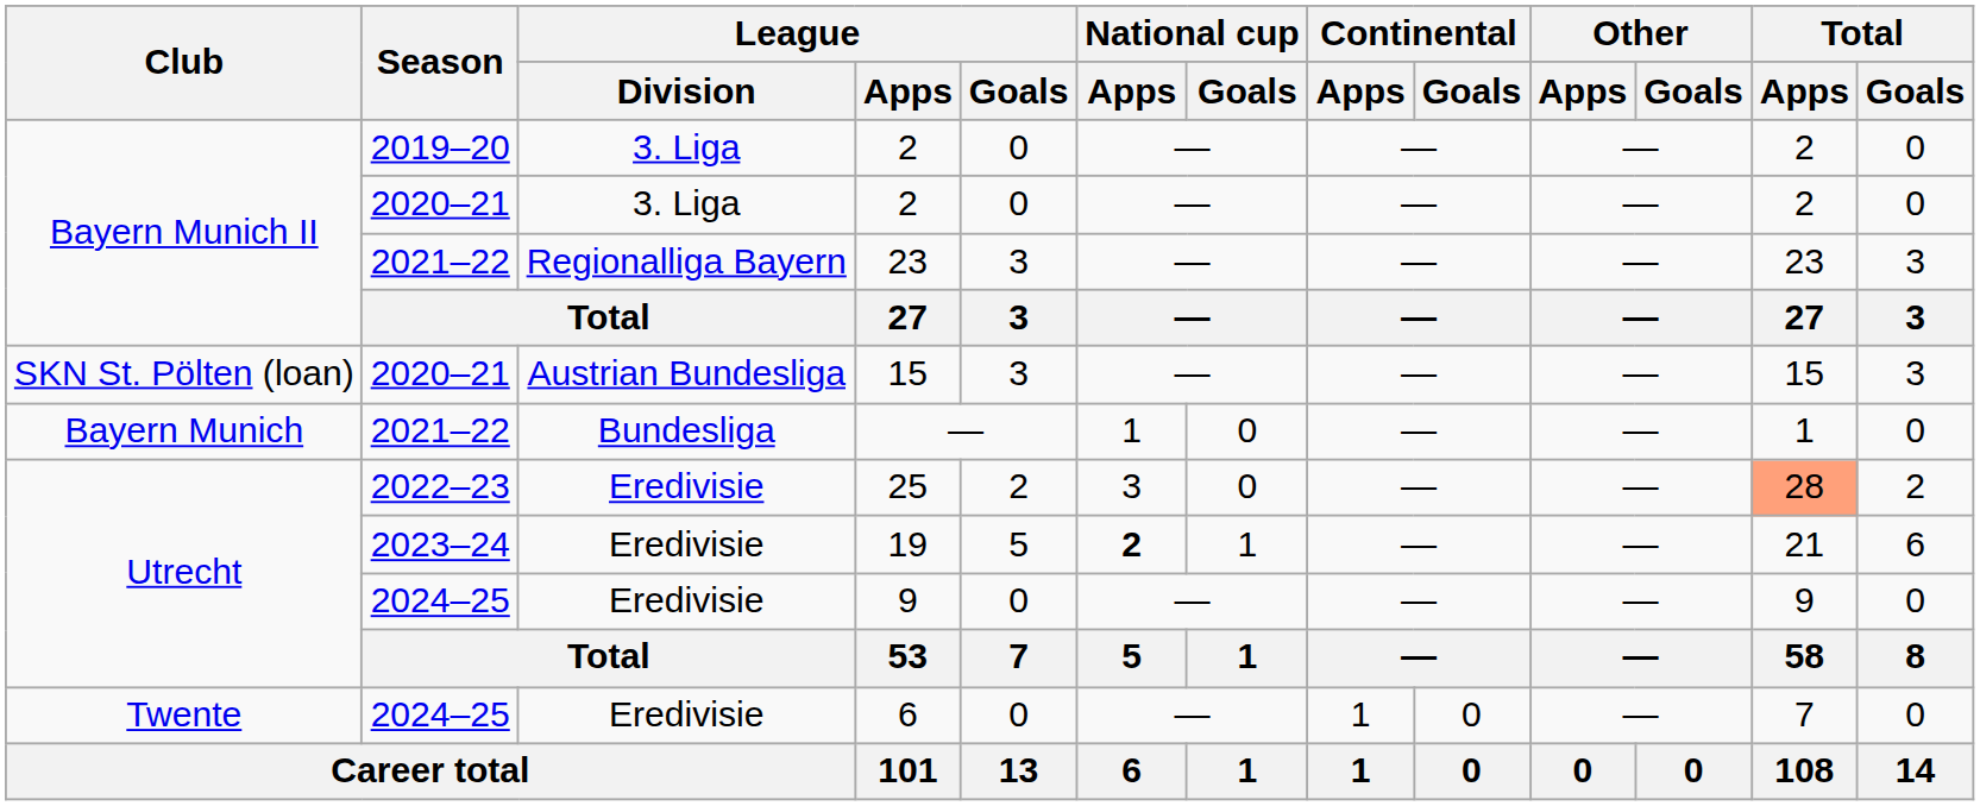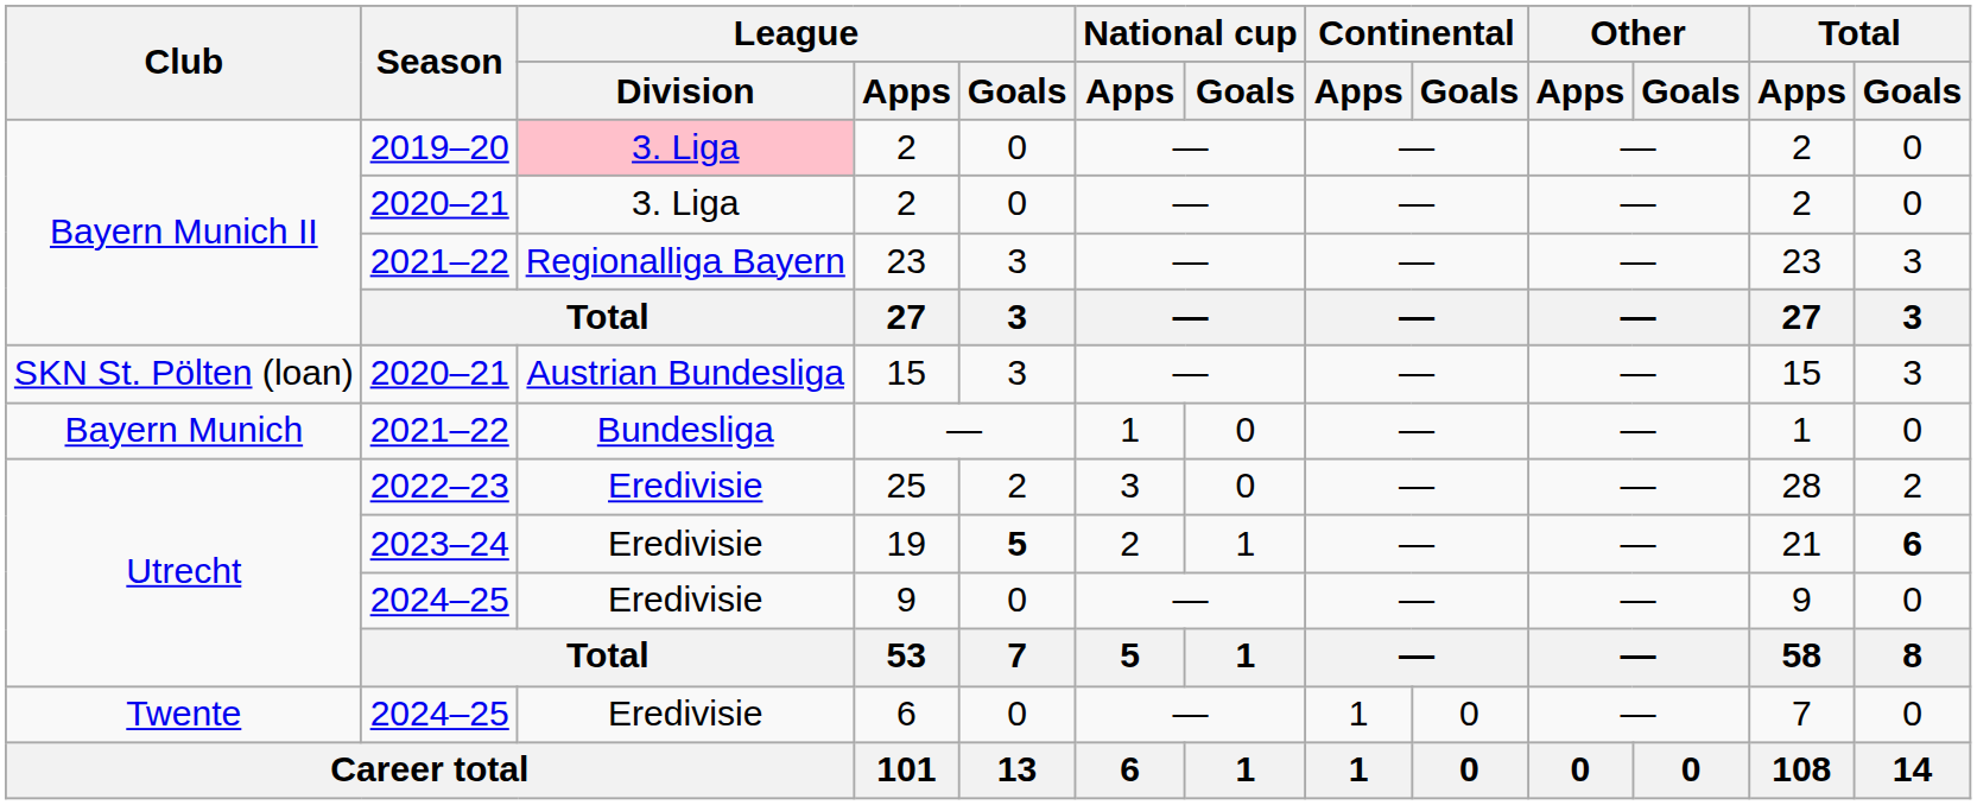2019–20 / 2 | League / Division: no background -> pink background
25 | Total / Apps: lightsalmon background -> no background
19 | League / Goals: normal -> bold
19 | National cup / Apps: bold -> normal
19 | Total / Goals: normal -> bold
